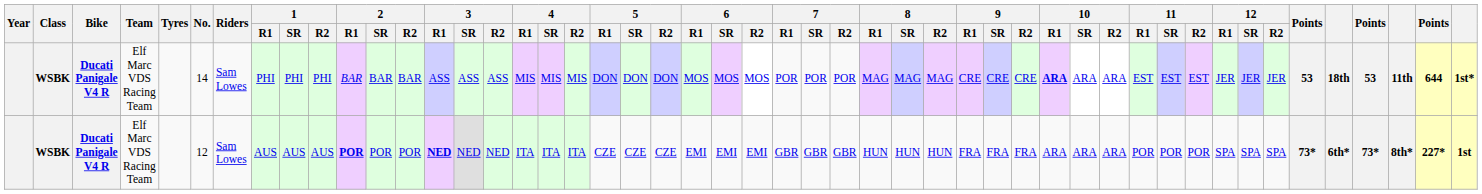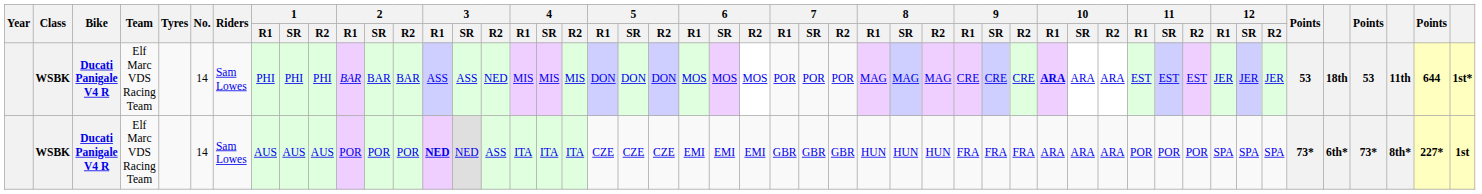row 3 | 3 / R2: ASS -> NED
row 4 | No.: 12 -> 14
row 4 | 2 / R1: bold -> normal
row 4 | 3 / R2: NED -> ASS
